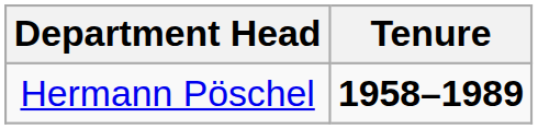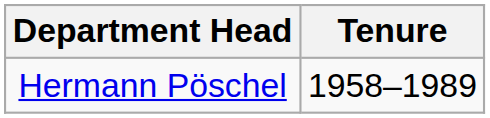Hermann Pöschel | Tenure: bold -> normal
